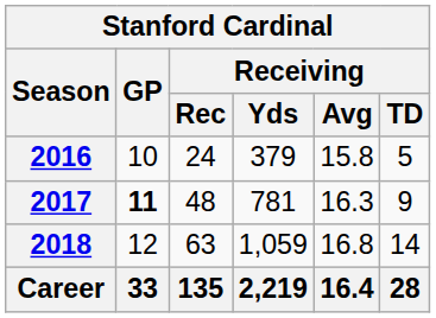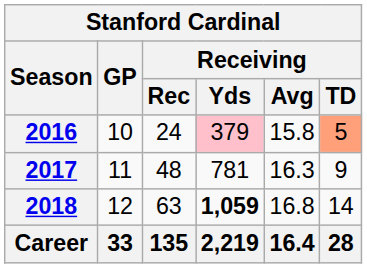2016 | Receiving / Yds: no background -> pink background
2016 | Receiving / TD: no background -> lightsalmon background
2017 | GP: bold -> normal
2018 | Receiving / Yds: normal -> bold
